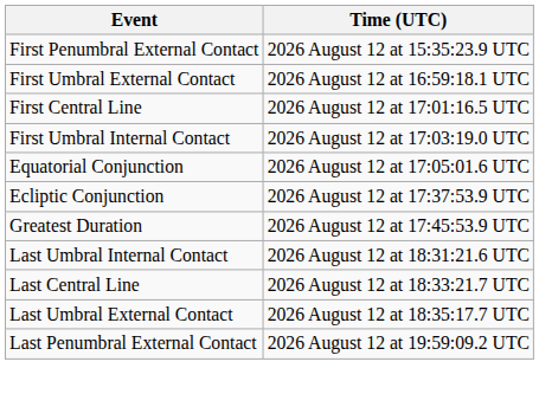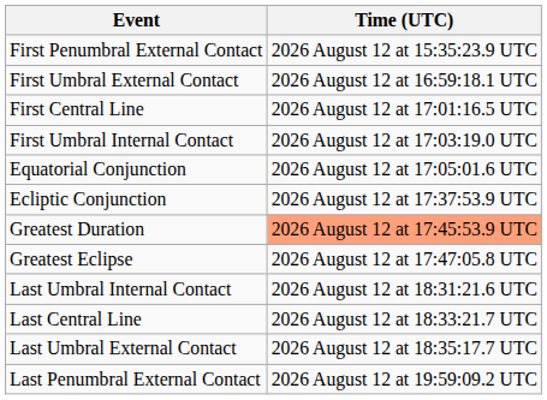Greatest Duration | Time (UTC): no background -> lightsalmon background
+ row: Greatest Eclipse | 2026 August 12 at 17:47:05.8 UTC
